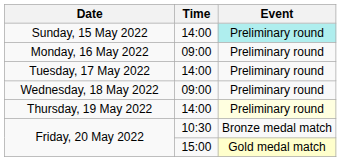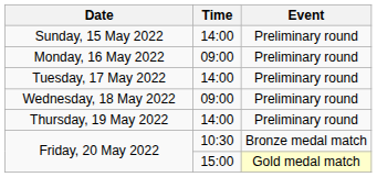Sunday, 15 May 2022 | Event: paleturquoise background -> no background
Thursday, 19 May 2022 | Event: lightyellow background -> no background
